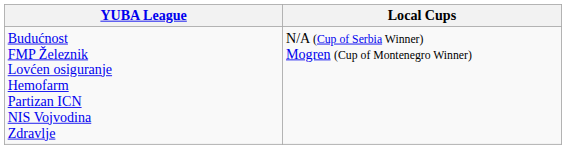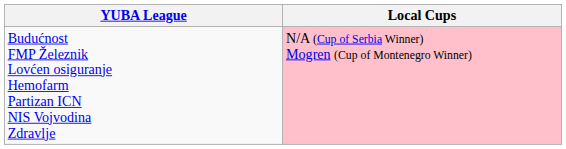row 2 | Local Cups: no background -> pink background
